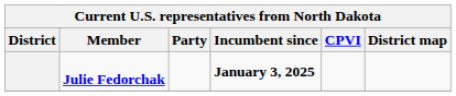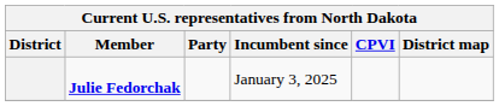Julie Fedorchak | Incumbent since: bold -> normal
